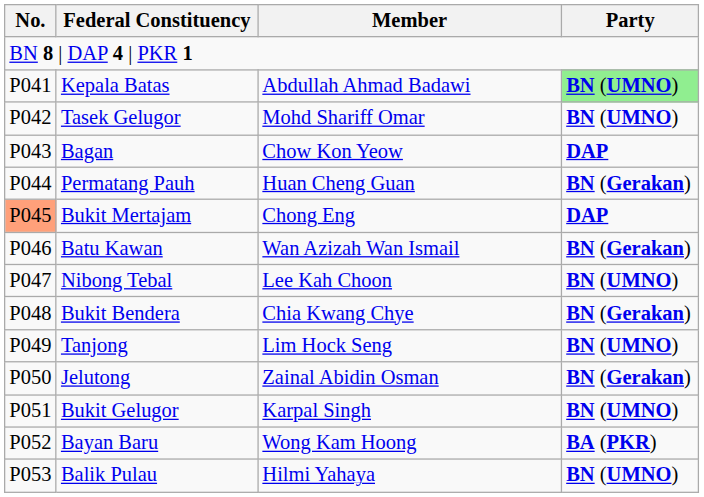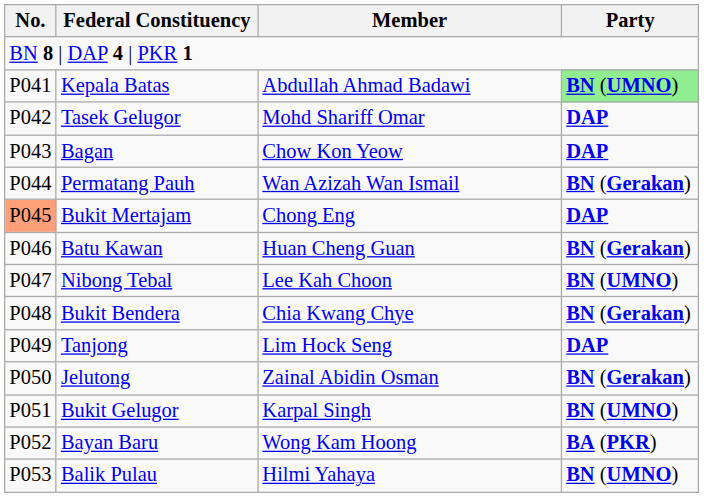Tasek Gelugor | Party: BN (UMNO) -> DAP
Permatang Pauh | Member: Huan Cheng Guan -> Wan Azizah Wan Ismail
Batu Kawan | Member: Wan Azizah Wan Ismail -> Huan Cheng Guan
Tanjong | Party: BN (UMNO) -> DAP
